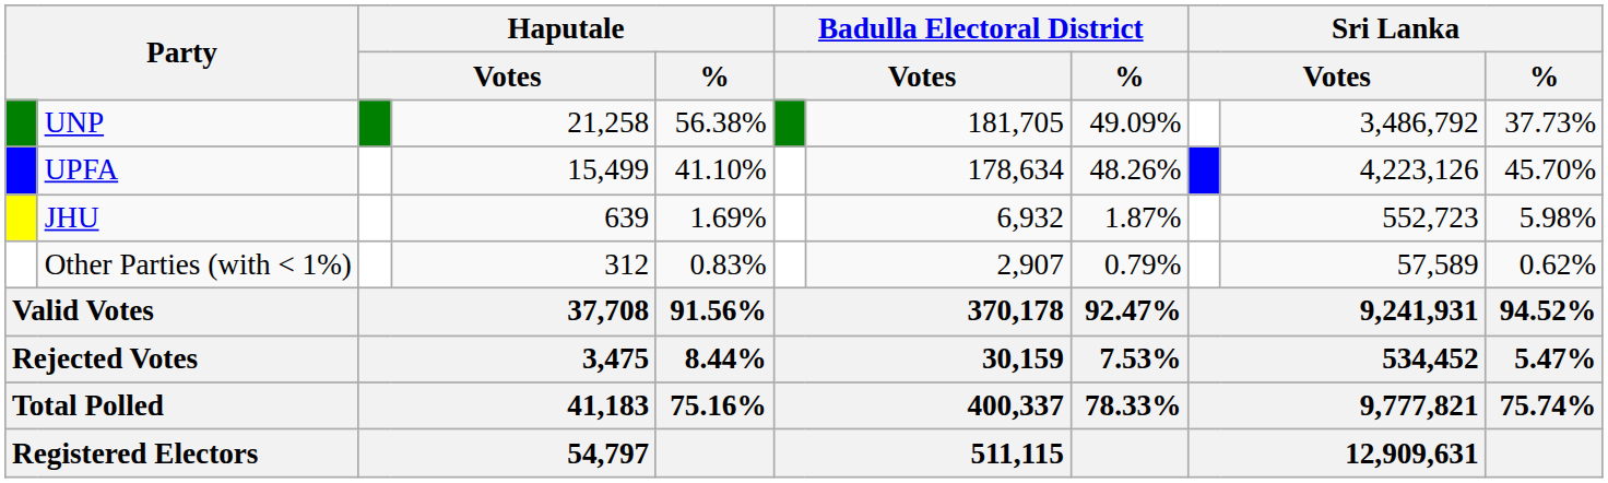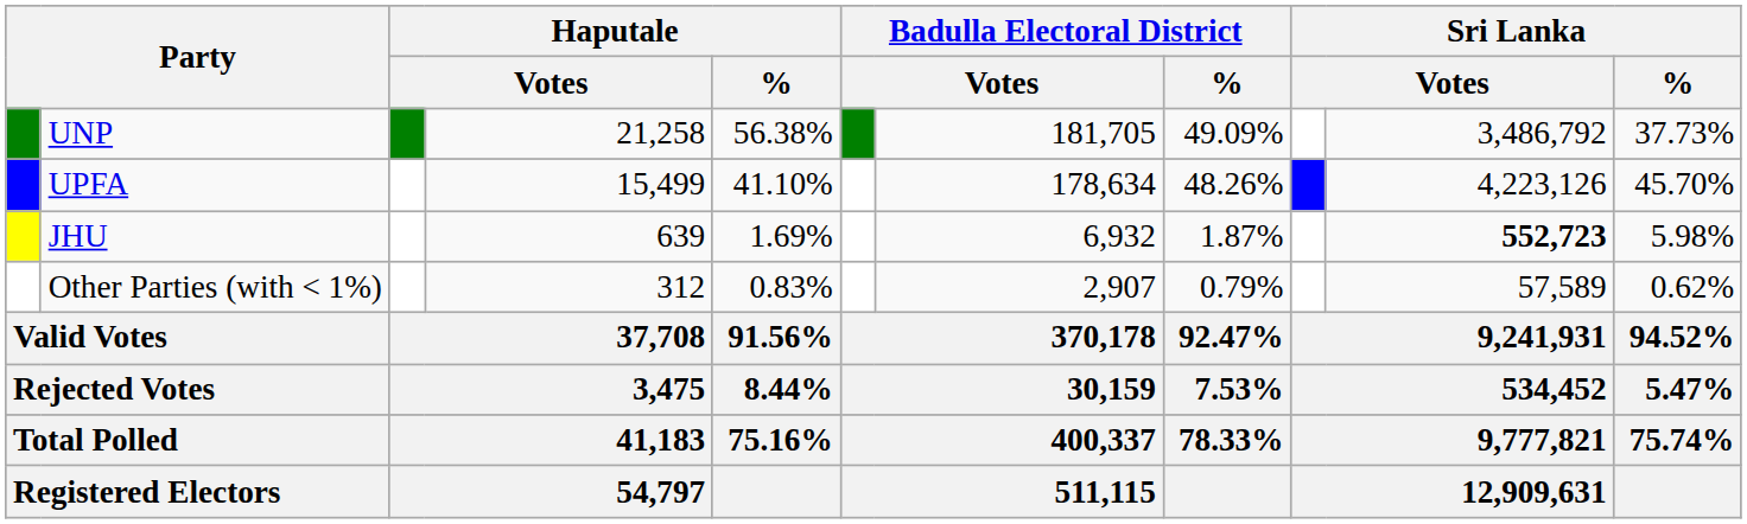JHU | column 10: normal -> bold
